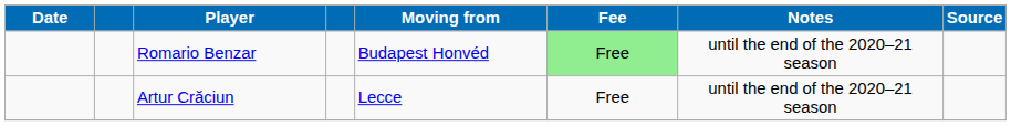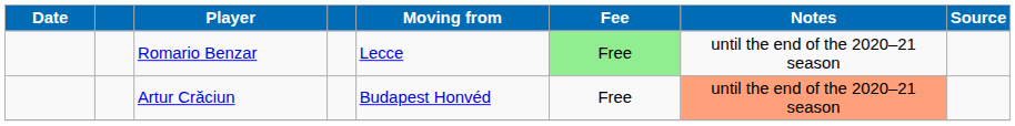Romario Benzar | Moving from: Budapest Honvéd -> Lecce
Artur Crăciun | Moving from: Lecce -> Budapest Honvéd
Artur Crăciun | Notes: no background -> lightsalmon background
